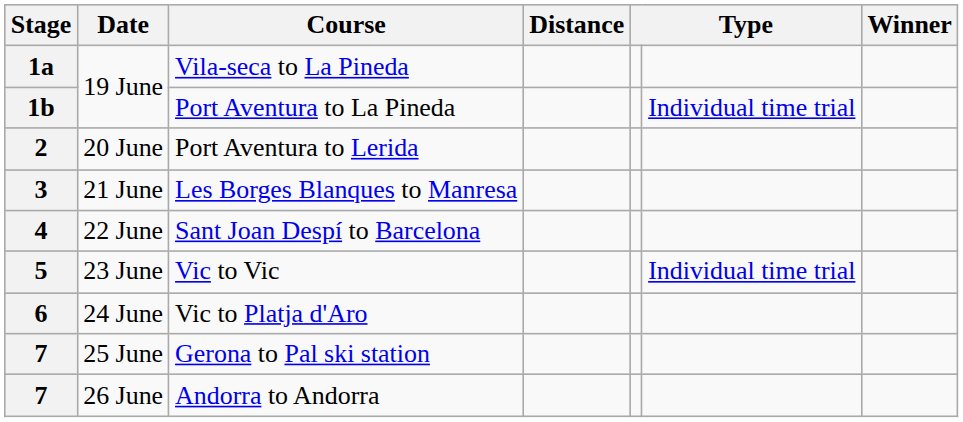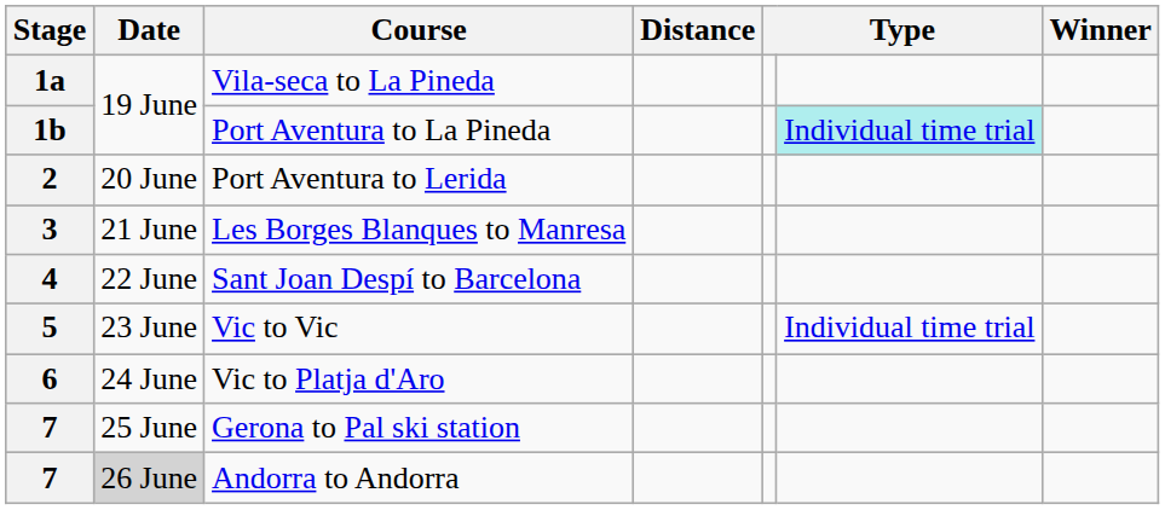Port Aventura to La Pineda | column 6: no background -> paleturquoise background
Andorra to Andorra | Date: no background -> lightgrey background
